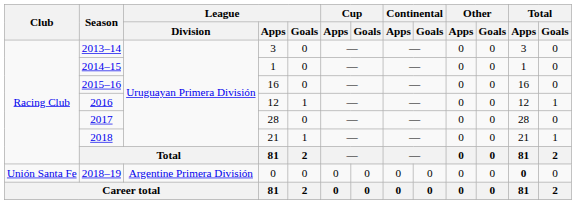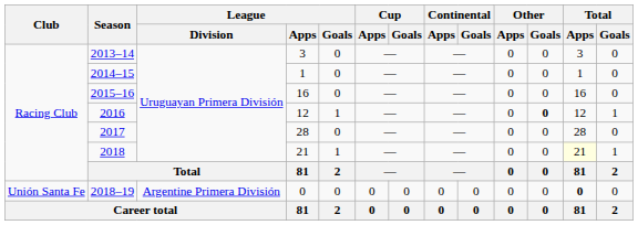2016 | Other / Goals: normal -> bold
2018 | Total / Apps: no background -> lightyellow background
